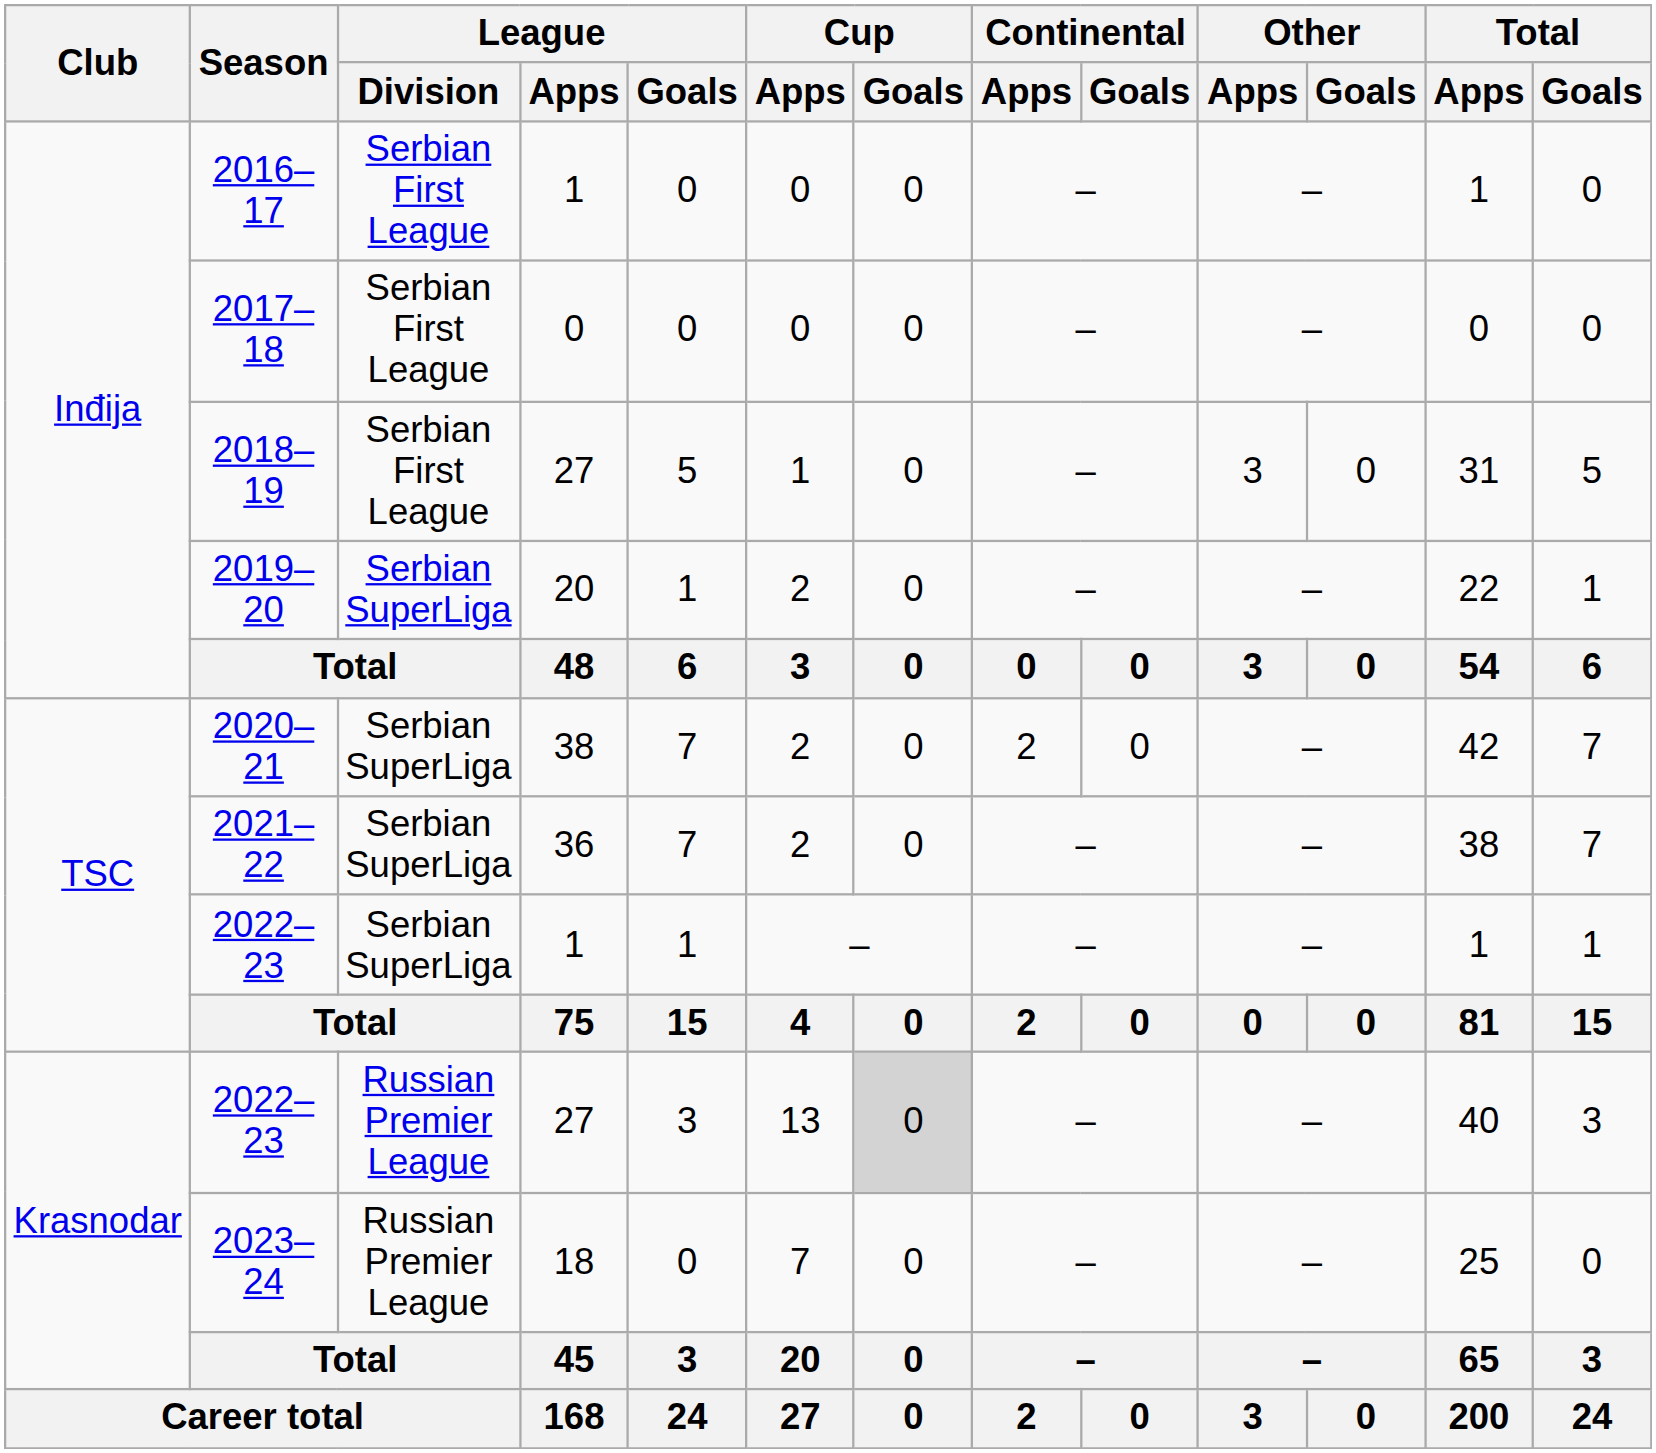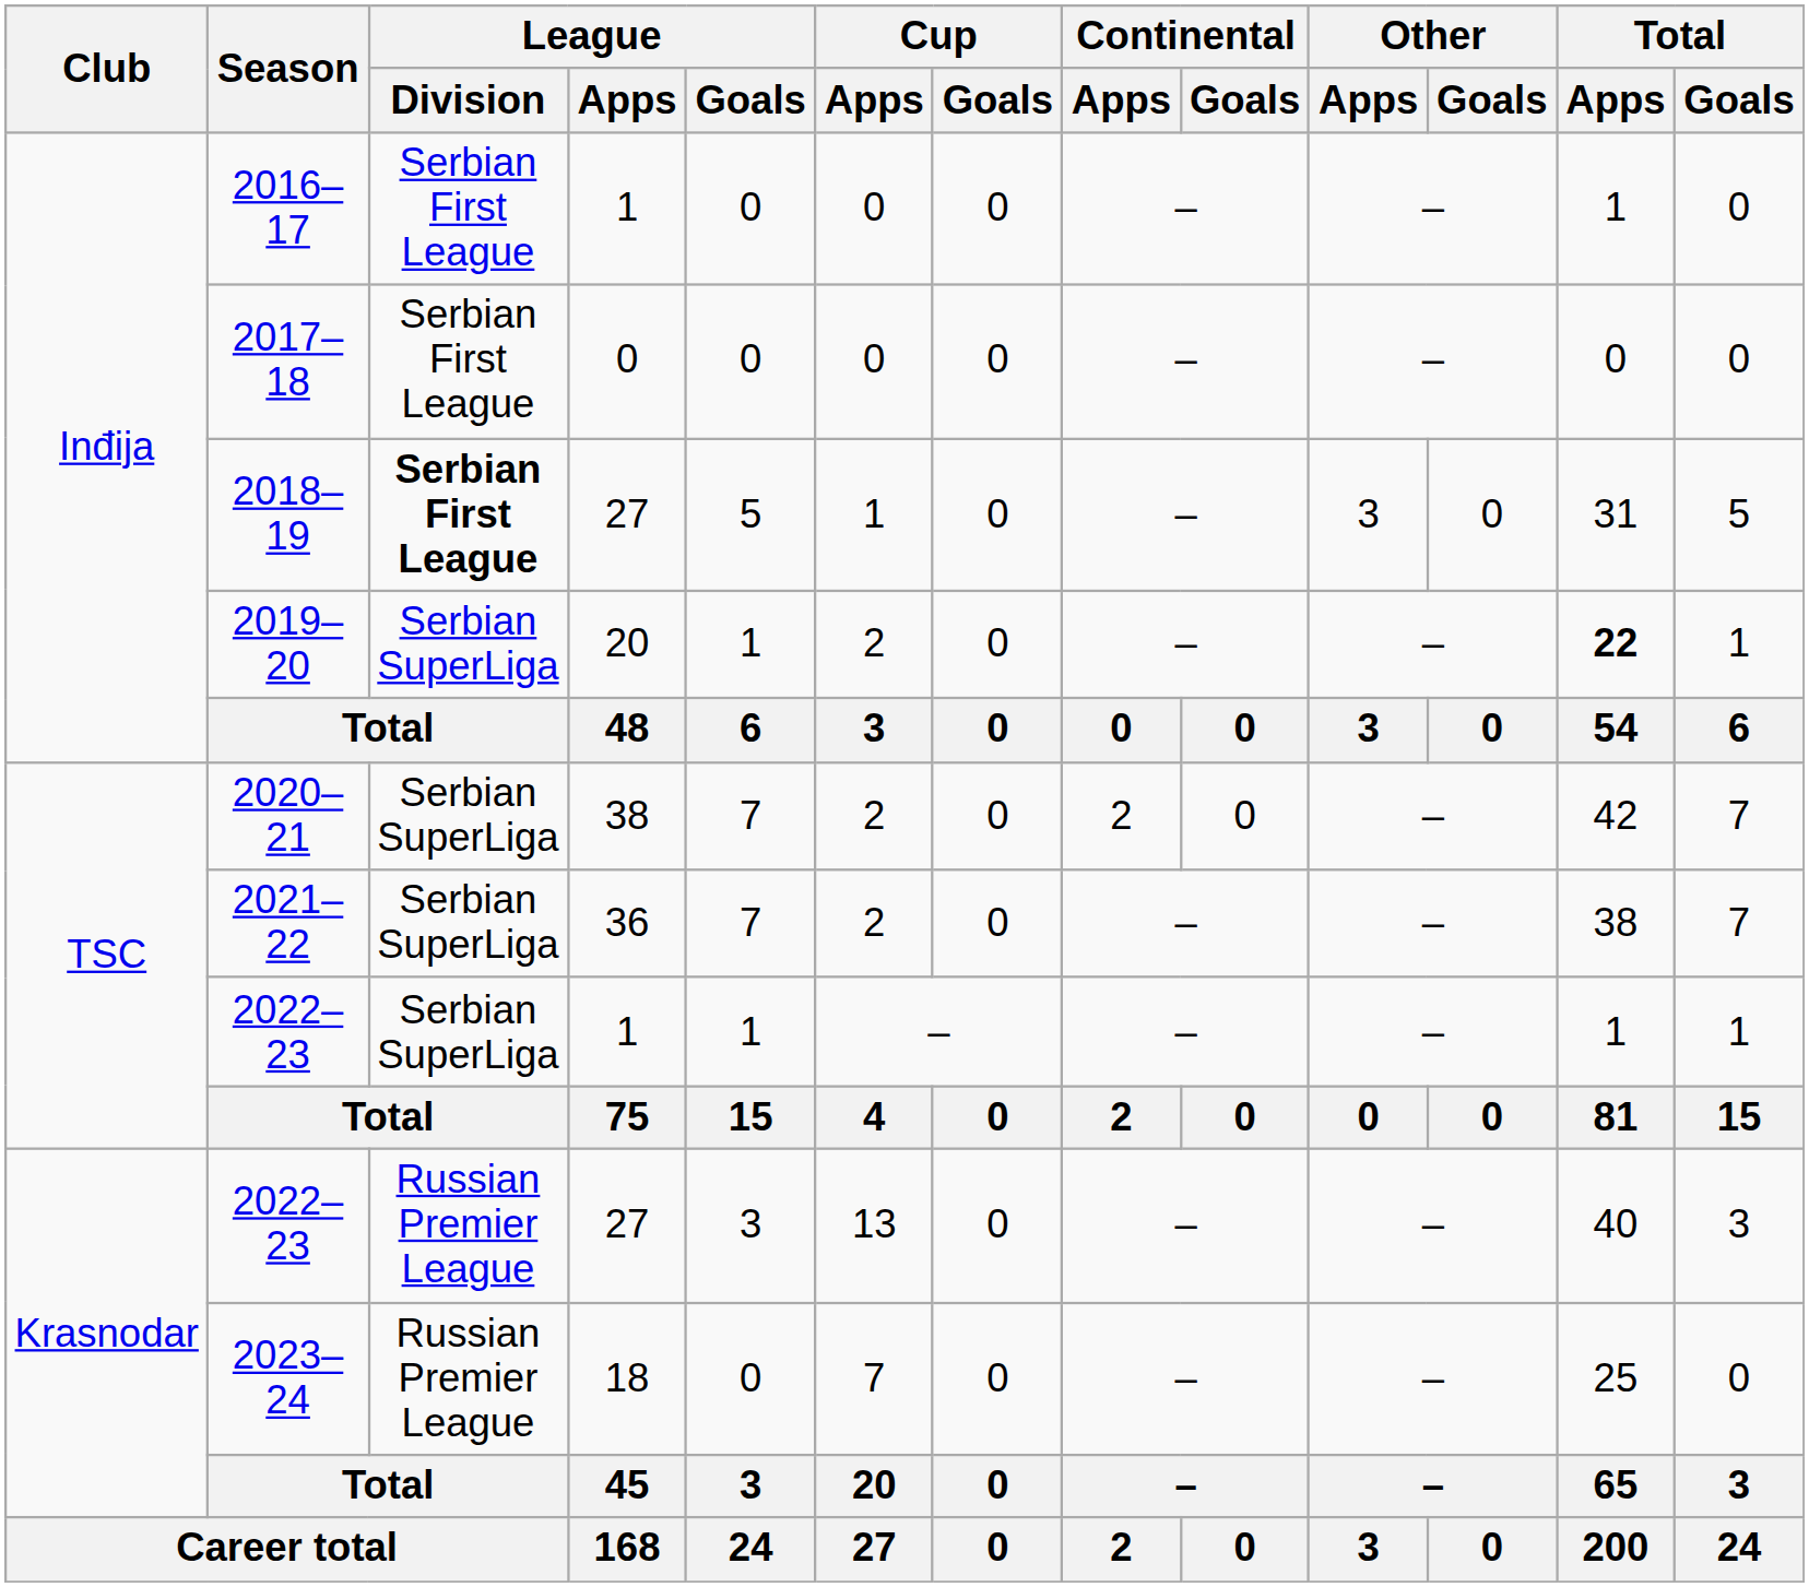2018–19 | League / Division: normal -> bold
2019–20 | Total / Apps: normal -> bold
2022–23 / 27 | Cup / Goals: lightgrey background -> no background
